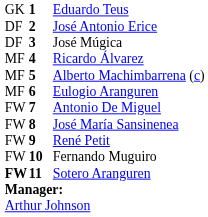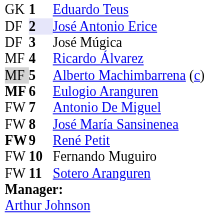José Antonio Erice | column 2: no background -> lavender background
Alberto Machimbarrena (c) | column 1: no background -> lightgrey background
Eulogio Aranguren | column 1: normal -> bold
René Petit | column 1: normal -> bold
Sotero Aranguren | column 1: bold -> normal
